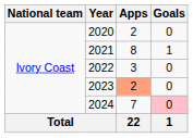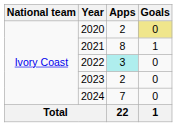2020 | Goals: no background -> khaki background
2022 | Apps: no background -> paleturquoise background
2023 | Apps: lightsalmon background -> no background
2024 | Goals: pink background -> no background
